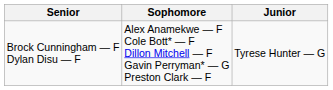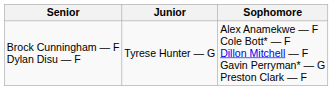columns swapped: Junior <-> Sophomore
